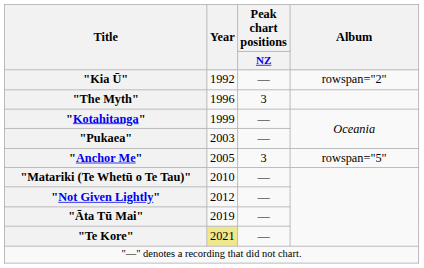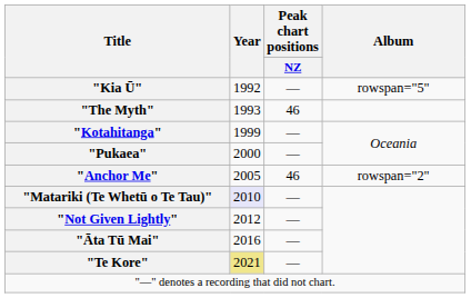"Kia Ū" | Album: rowspan="2" -> rowspan="5"
"The Myth" | Year: 1996 -> 1993
"The Myth" | Peak chart positions / NZ: 3 -> 46
"Pukaea" | Year: 2003 -> 2000
"Anchor Me" | Peak chart positions / NZ: 3 -> 46
"Anchor Me" | Album: rowspan="5" -> rowspan="2"
"Matariki (Te Whetū o Te Tau)" | Year: no background -> lavender background
"Āta Tū Mai" | Year: 2019 -> 2016
